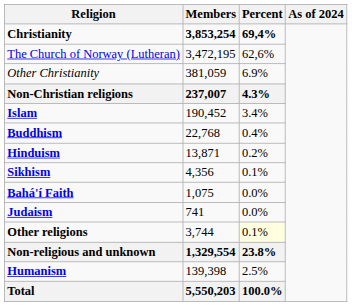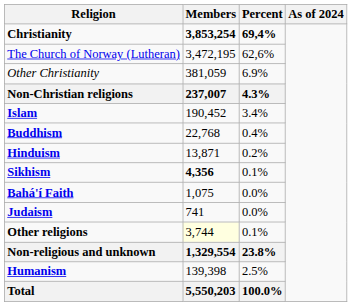Sikhism | Members: normal -> bold
Other religions | Members: no background -> lightyellow background
Other religions | Percent: lightyellow background -> no background
